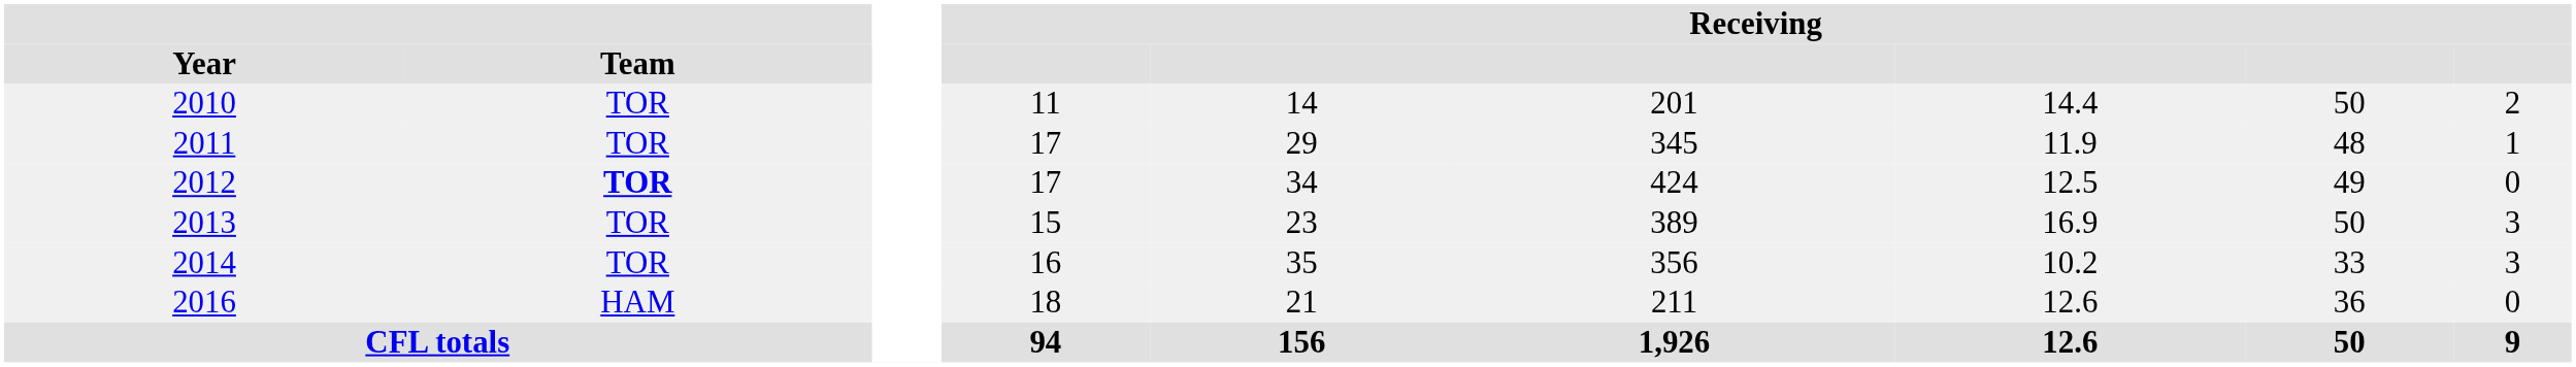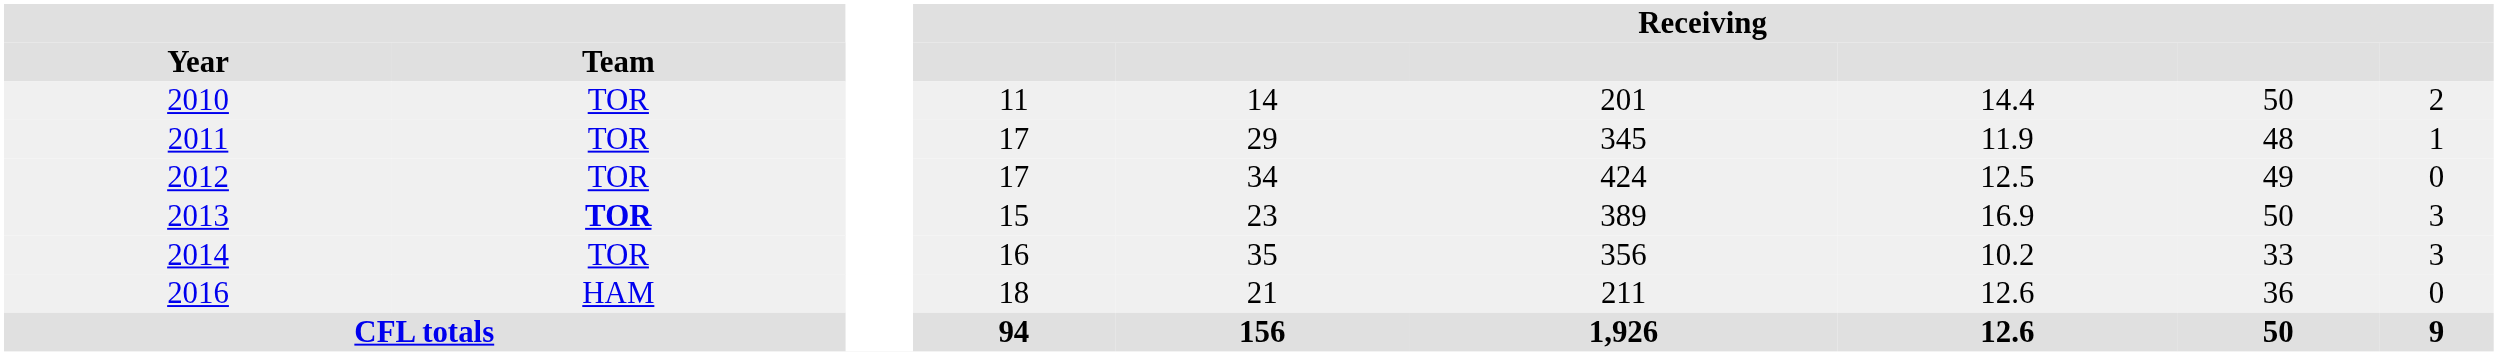2012 | Team: bold -> normal
2013 | Team: normal -> bold
